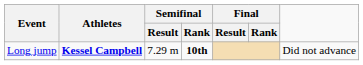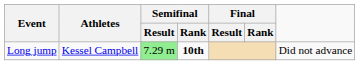Long jump | Athletes: bold -> normal
Long jump | Semifinal / Result: no background -> lightgreen background
